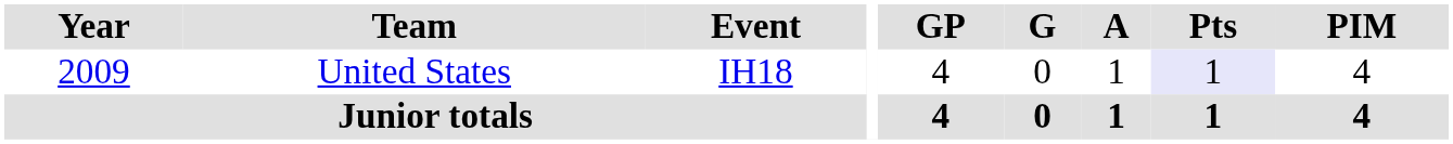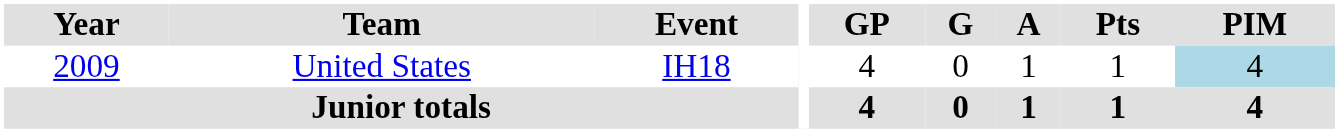United States | Pts: lavender background -> no background
United States | PIM: no background -> lightblue background
